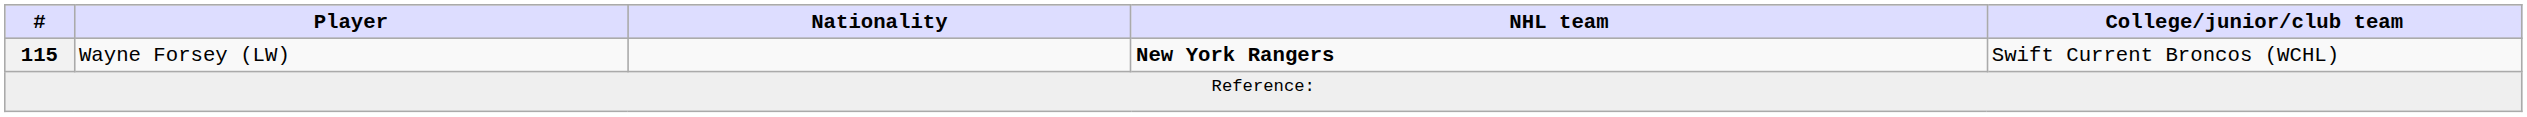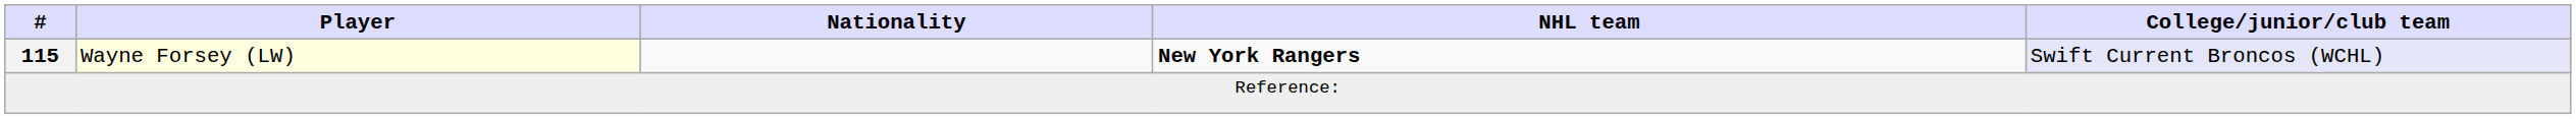115 | Player: no background -> lightyellow background
115 | College/junior/club team: no background -> lavender background
